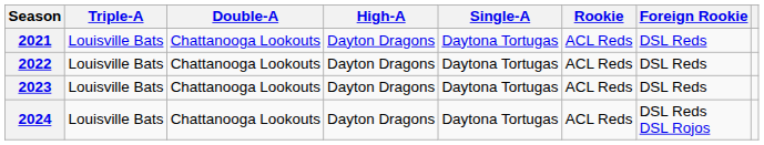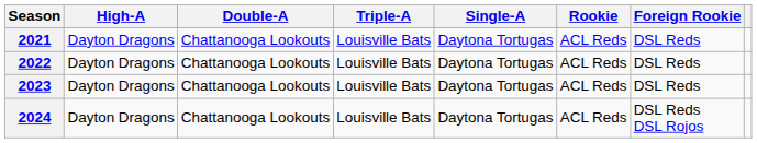columns swapped: Triple-A <-> High-A
